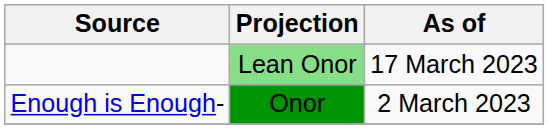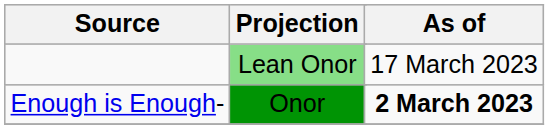Enough is Enough- | As of: normal -> bold
